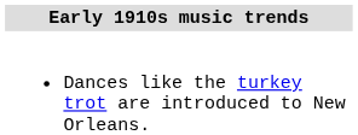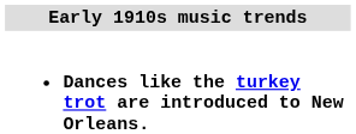row 2 | column 1: normal -> bold
